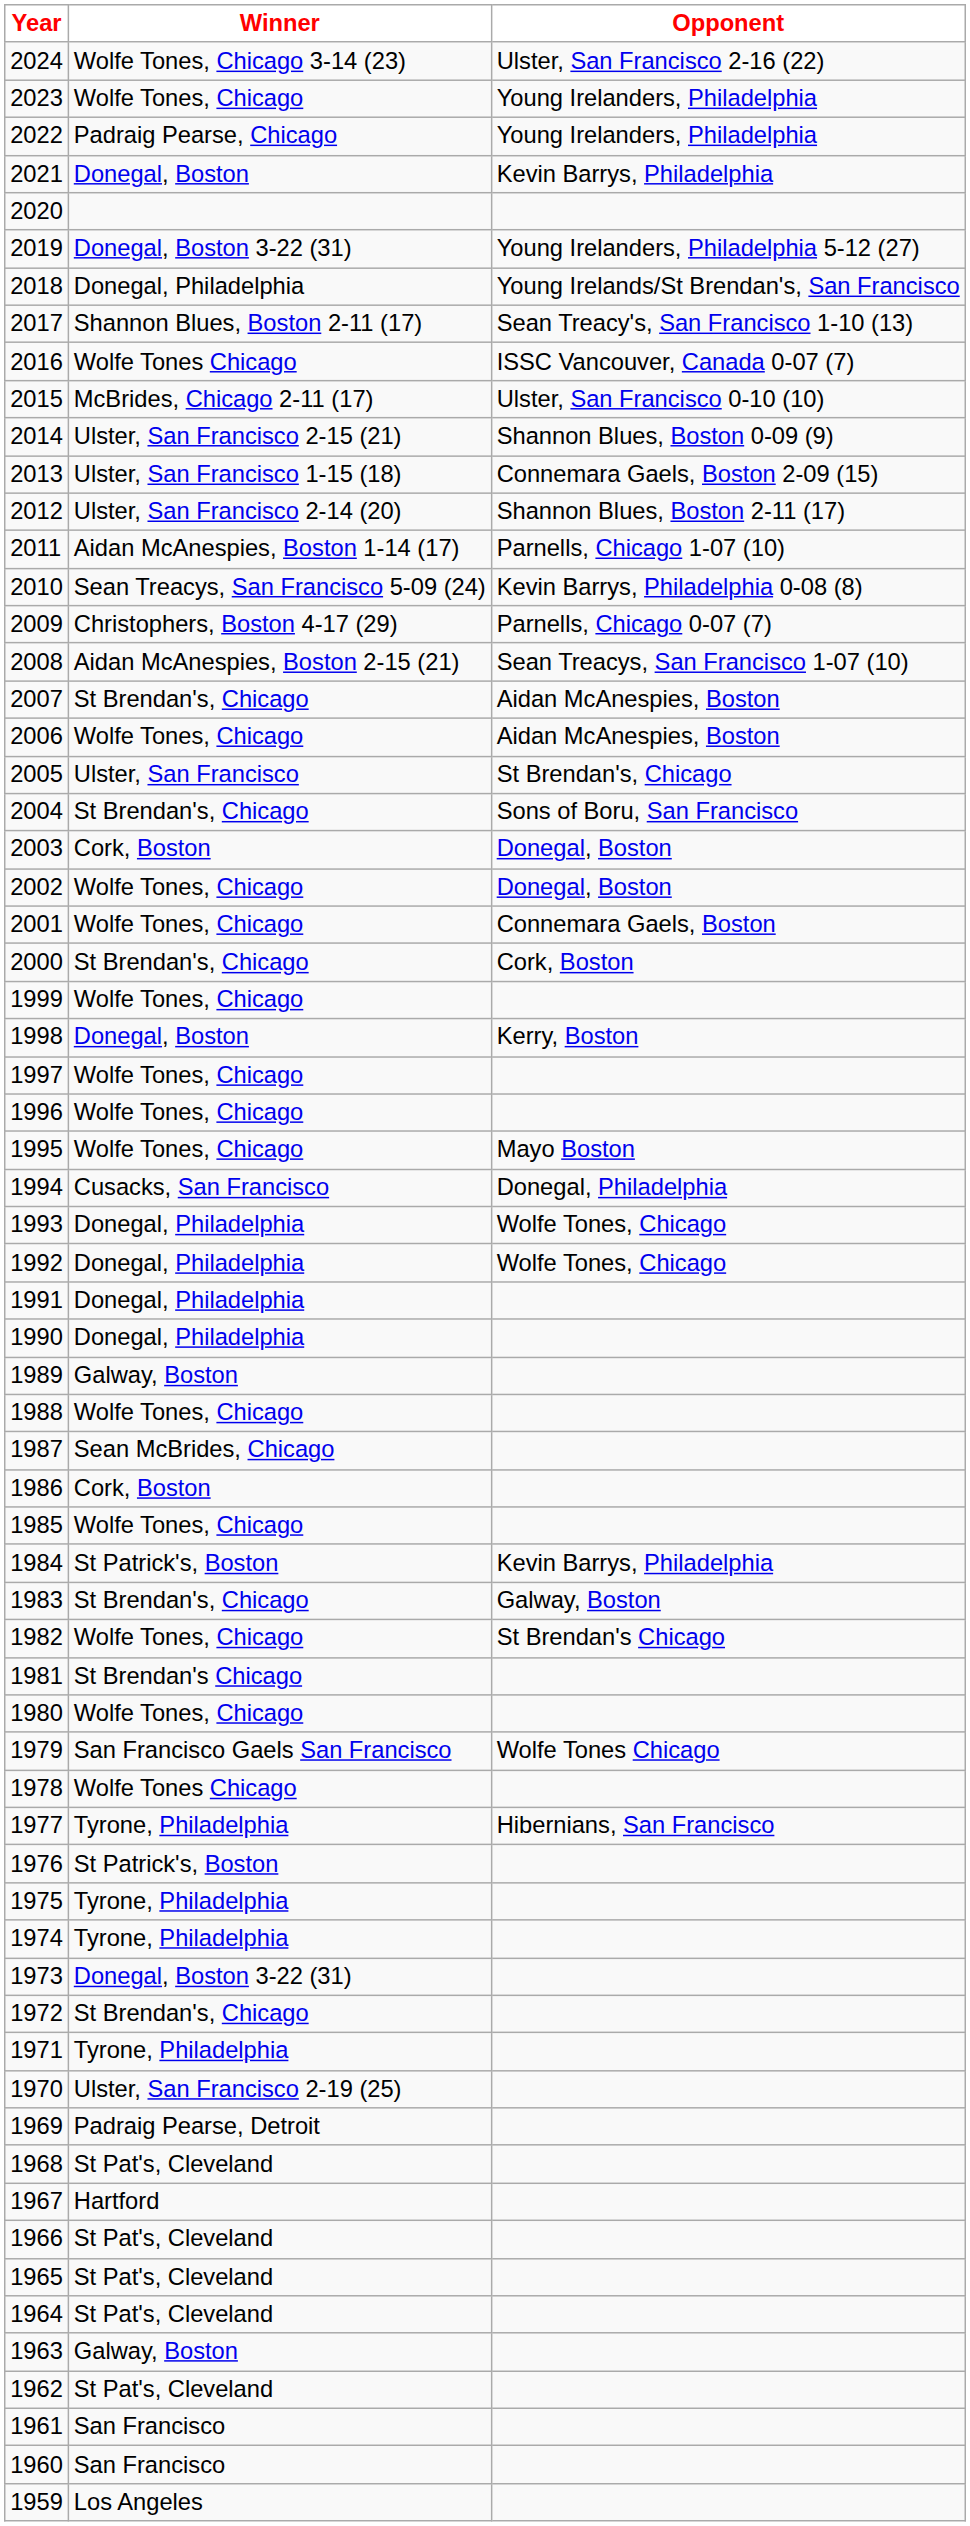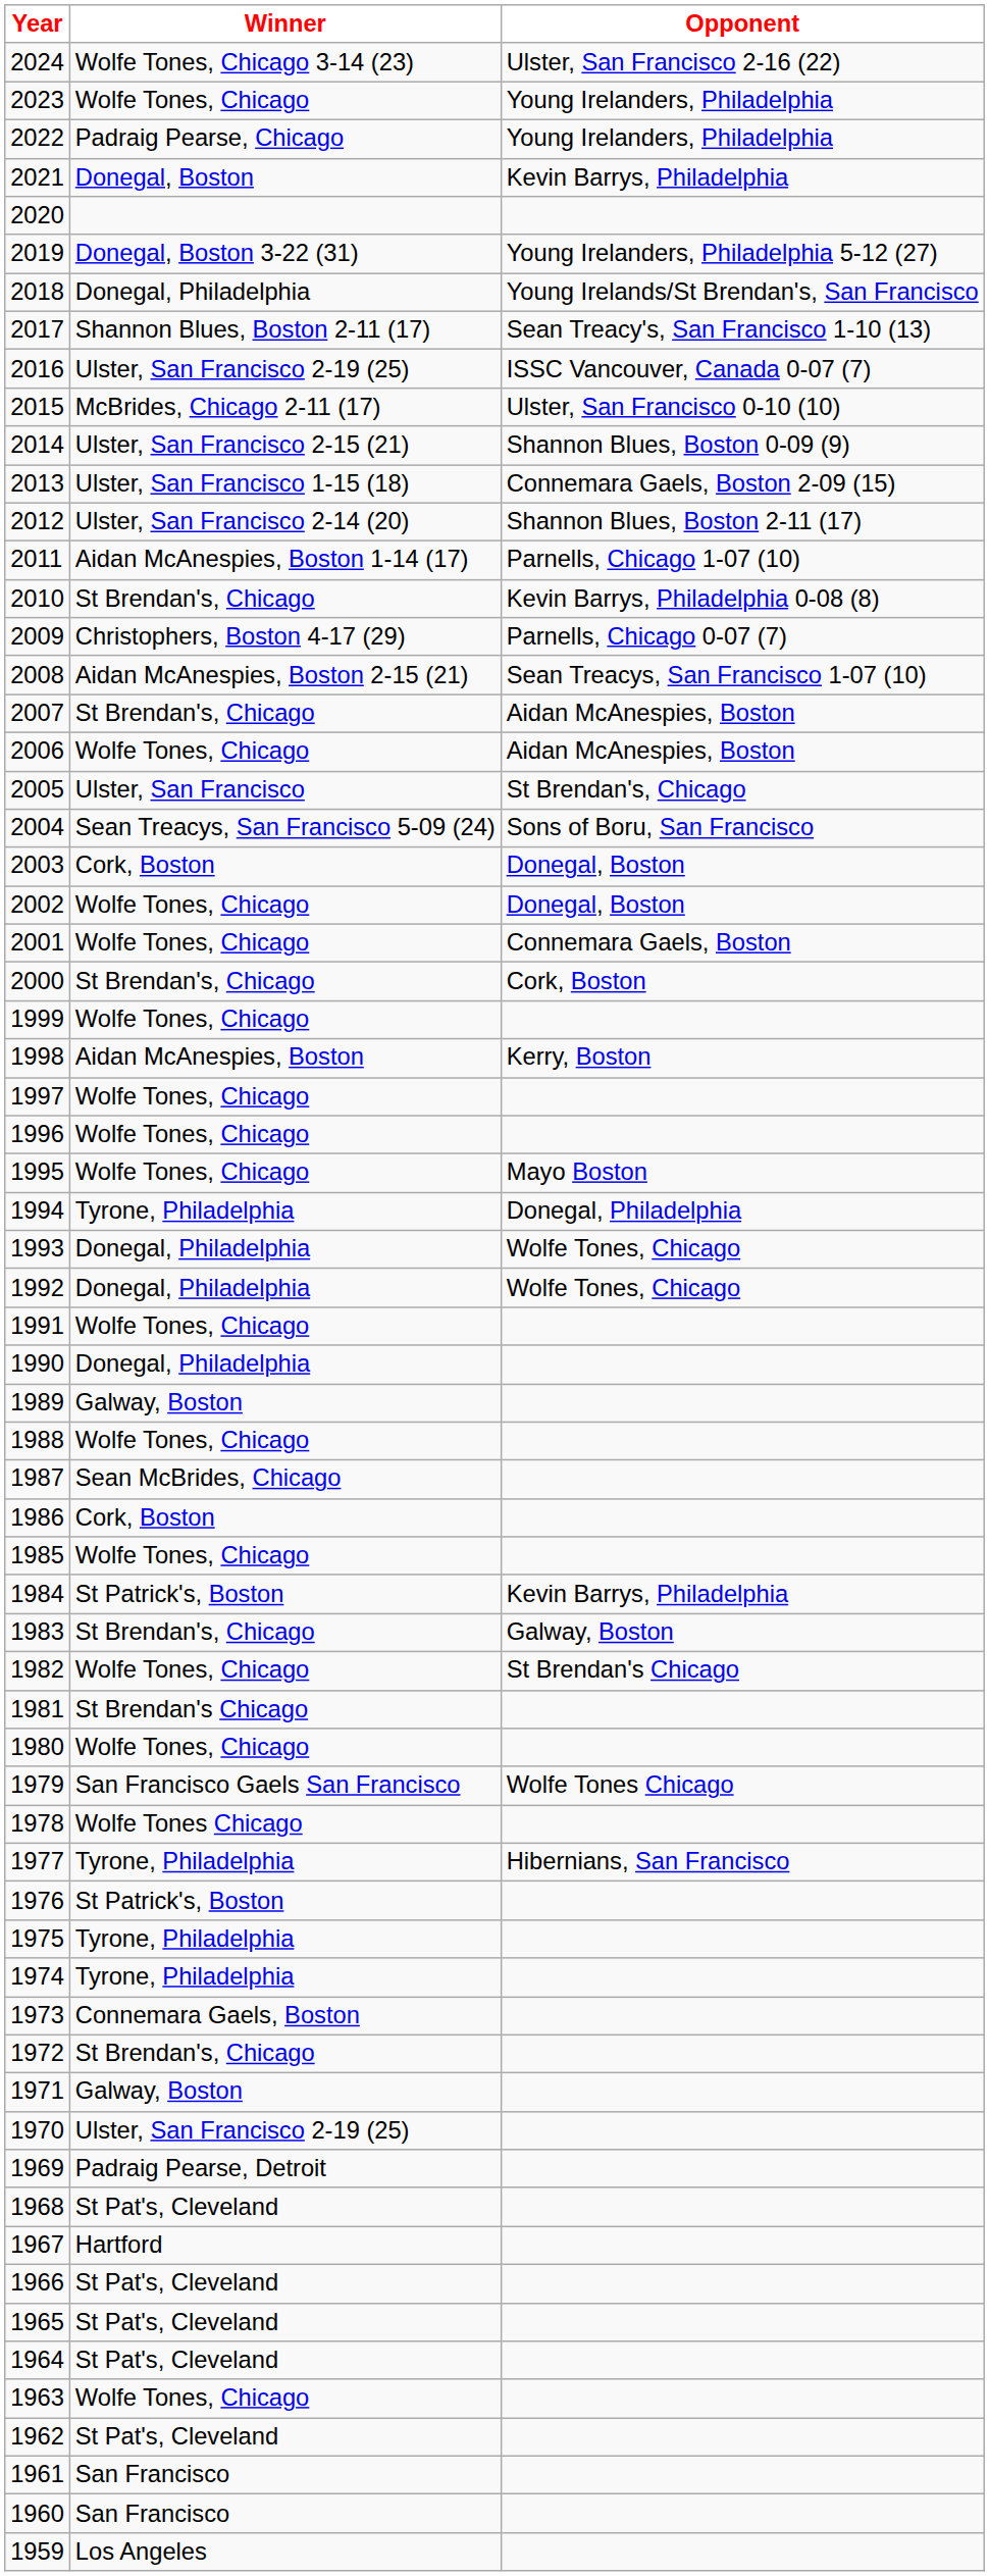2016 | Winner: Wolfe Tones Chicago -> Ulster, San Francisco 2-19 (25)
2010 | Winner: Sean Treacys, San Francisco 5-09 (24) -> St Brendan's, Chicago
2004 | Winner: St Brendan's, Chicago -> Sean Treacys, San Francisco 5-09 (24)
1998 | Winner: Donegal, Boston -> Aidan McAnespies, Boston
1994 | Winner: Cusacks, San Francisco -> Tyrone, Philadelphia
1991 | Winner: Donegal, Philadelphia -> Wolfe Tones, Chicago
1973 | Winner: Donegal, Boston 3-22 (31) -> Connemara Gaels, Boston
1971 | Winner: Tyrone, Philadelphia -> Galway, Boston
1963 | Winner: Galway, Boston -> Wolfe Tones, Chicago
